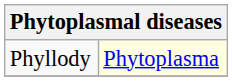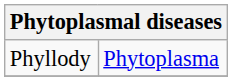Phyllody | column 2: lightyellow background -> no background
